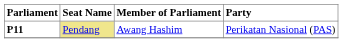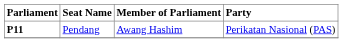P11 | Seat Name: khaki background -> no background
